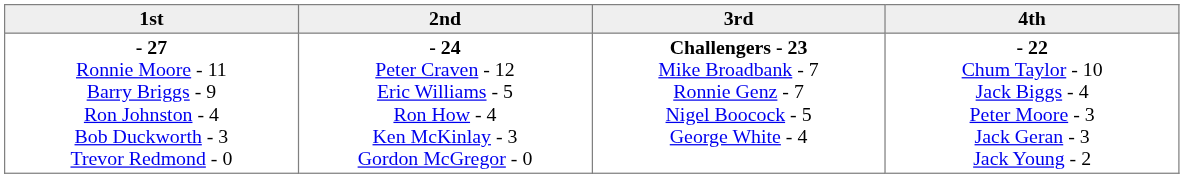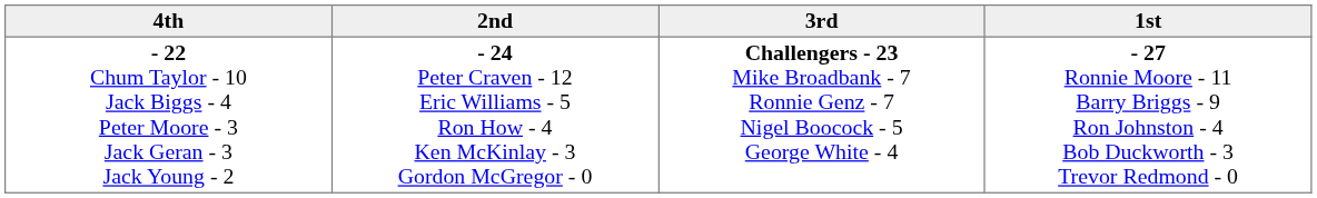columns swapped: 1st <-> 4th
